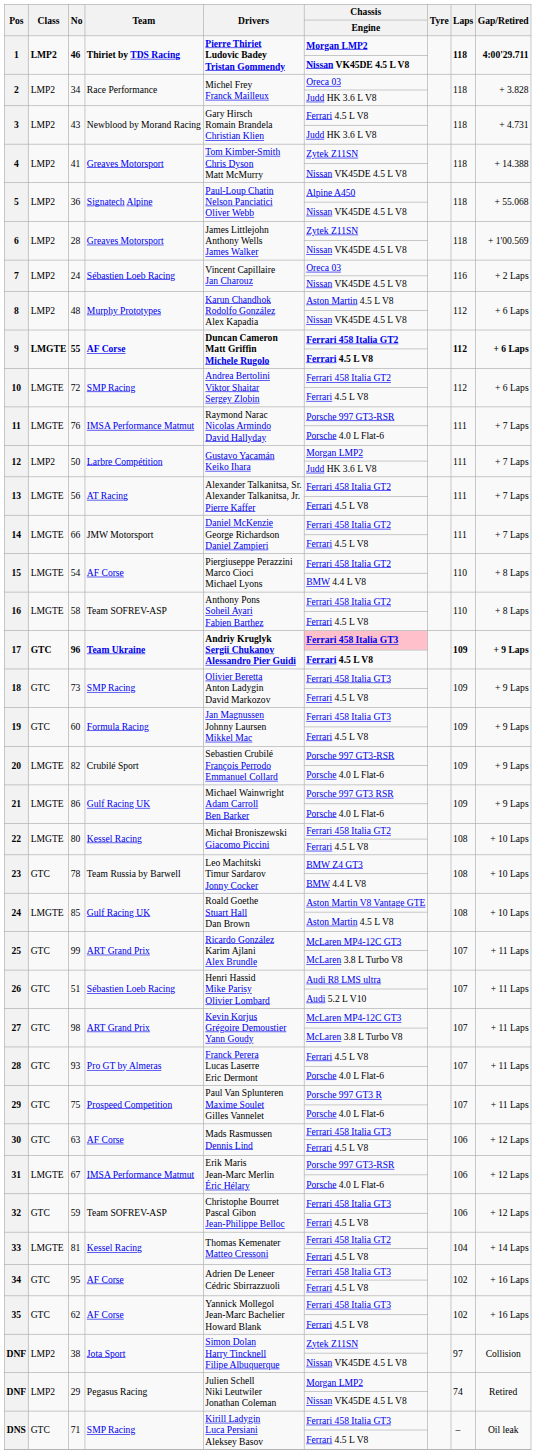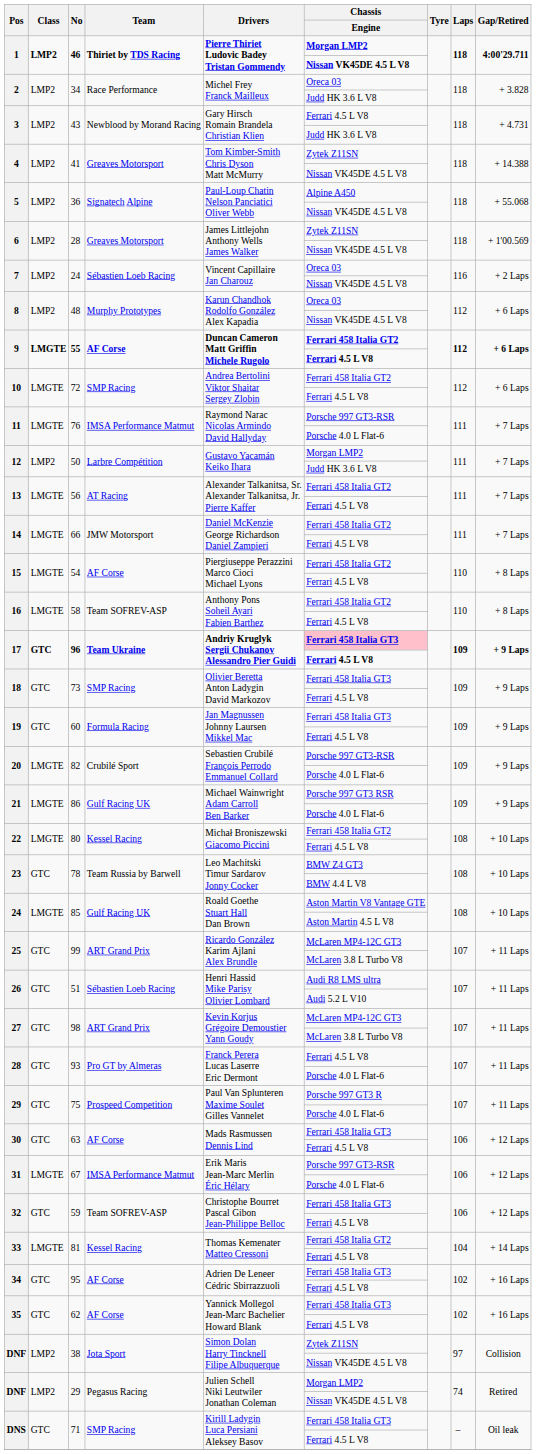row 17 | Chassis / Engine: Aston Martin 4.5 L V8 -> Oreca 03
row 32 | Chassis / Engine: BMW 4.4 L V8 -> Ferrari 4.5 L V8
